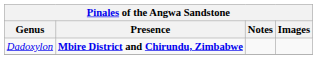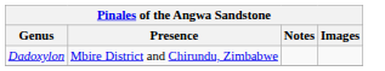Dadoxylon | Presence: bold -> normal
